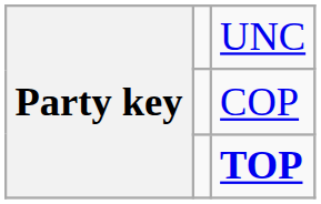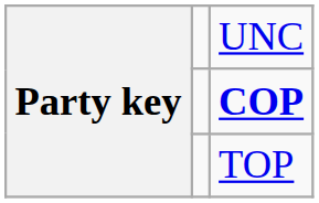COP | column 3: normal -> bold
TOP | column 3: bold -> normal
